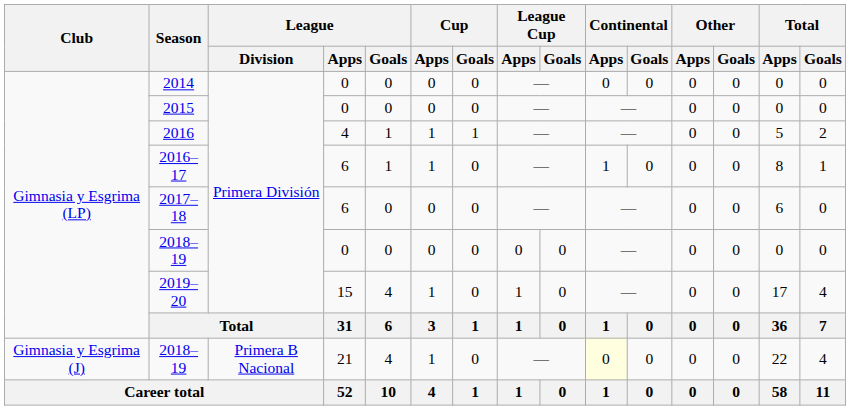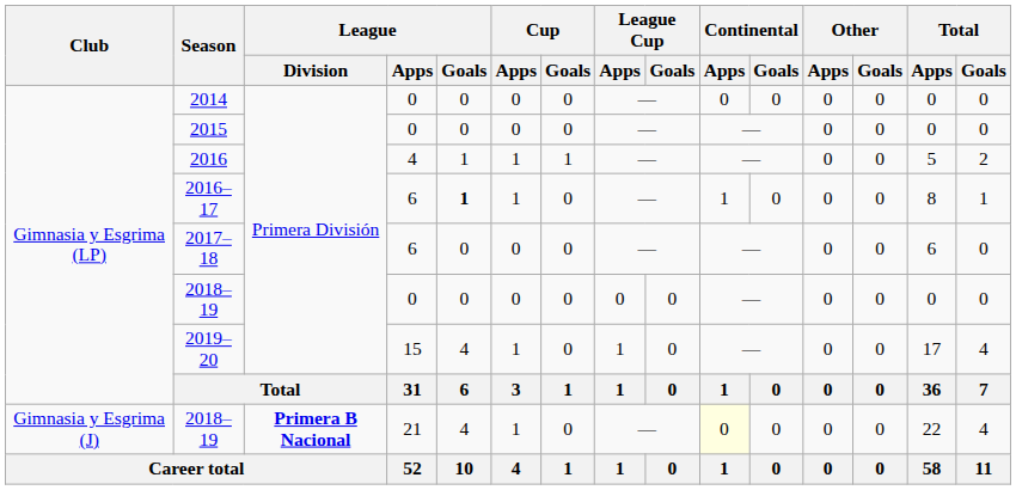2016–17 | League / Goals: normal -> bold
2018–19 / 21 | League / Division: normal -> bold
